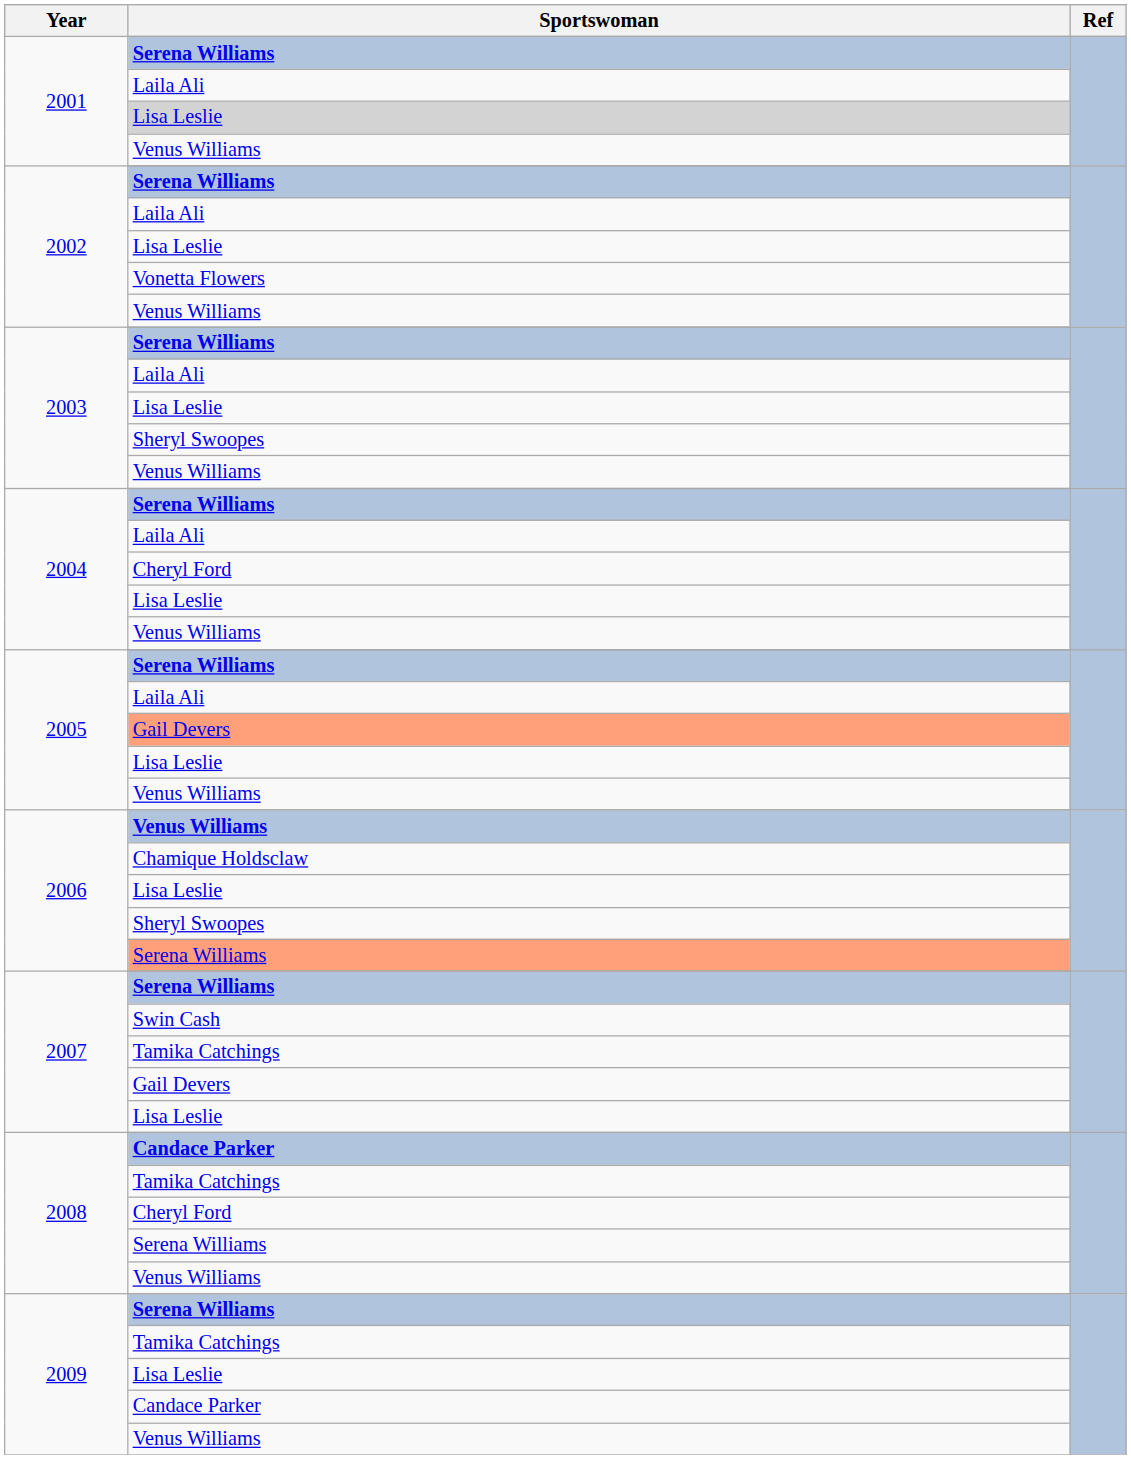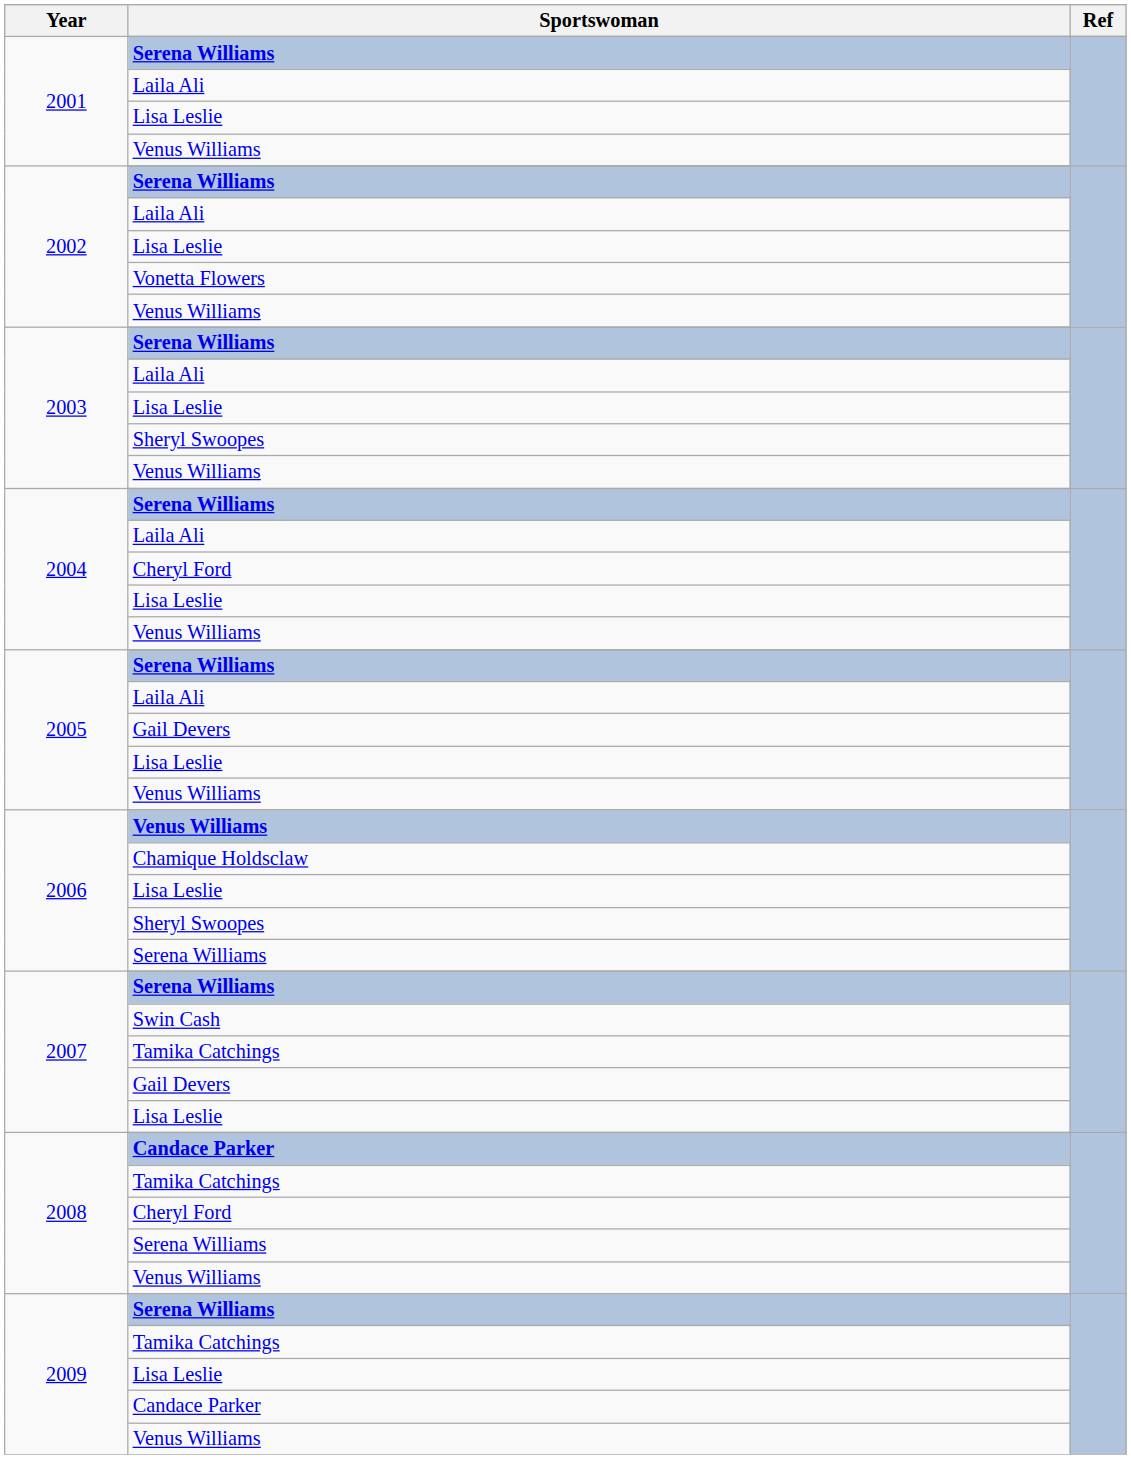2001 / Lisa Leslie | Sportswoman: lightgrey background -> no background
2005 / Gail Devers | Sportswoman: lightsalmon background -> no background
2006 / Serena Williams | Sportswoman: lightsalmon background -> no background
